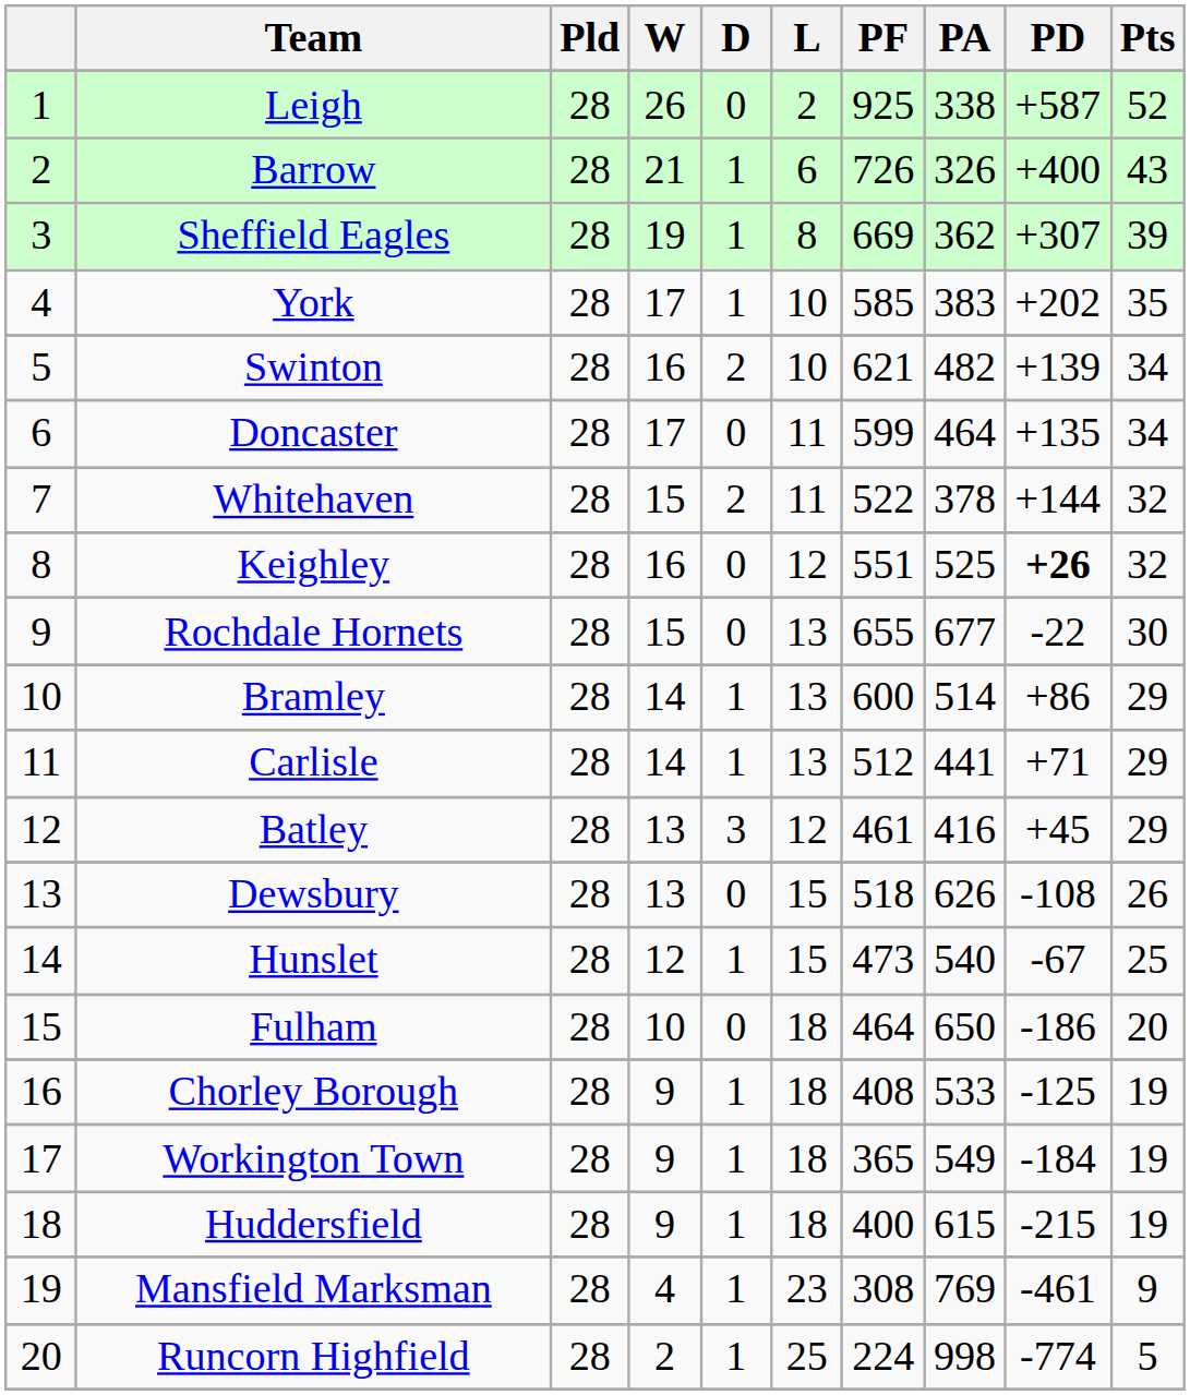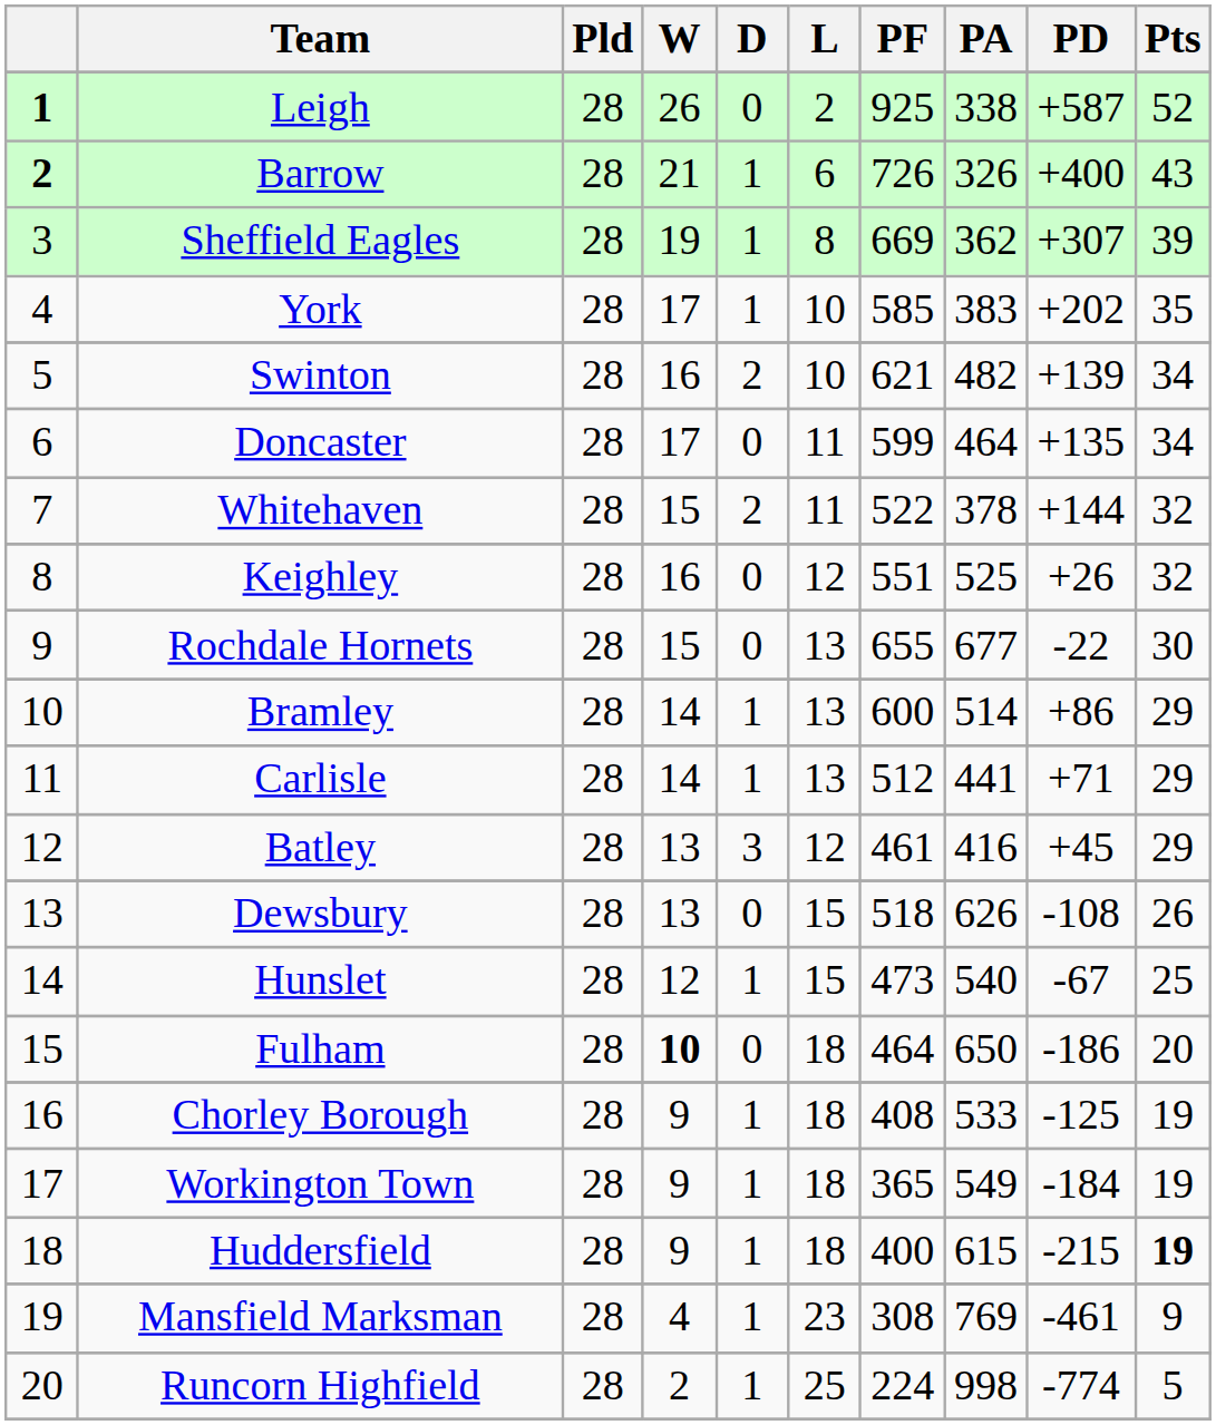Leigh | column 1: normal -> bold
Barrow | column 1: normal -> bold
Keighley | PD: bold -> normal
Fulham | W: normal -> bold
Huddersfield | Pts: normal -> bold
